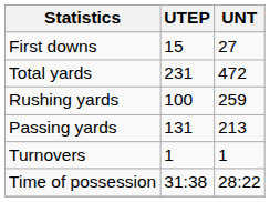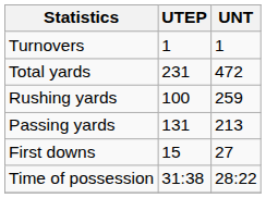rows swapped: First downs <-> Turnovers
